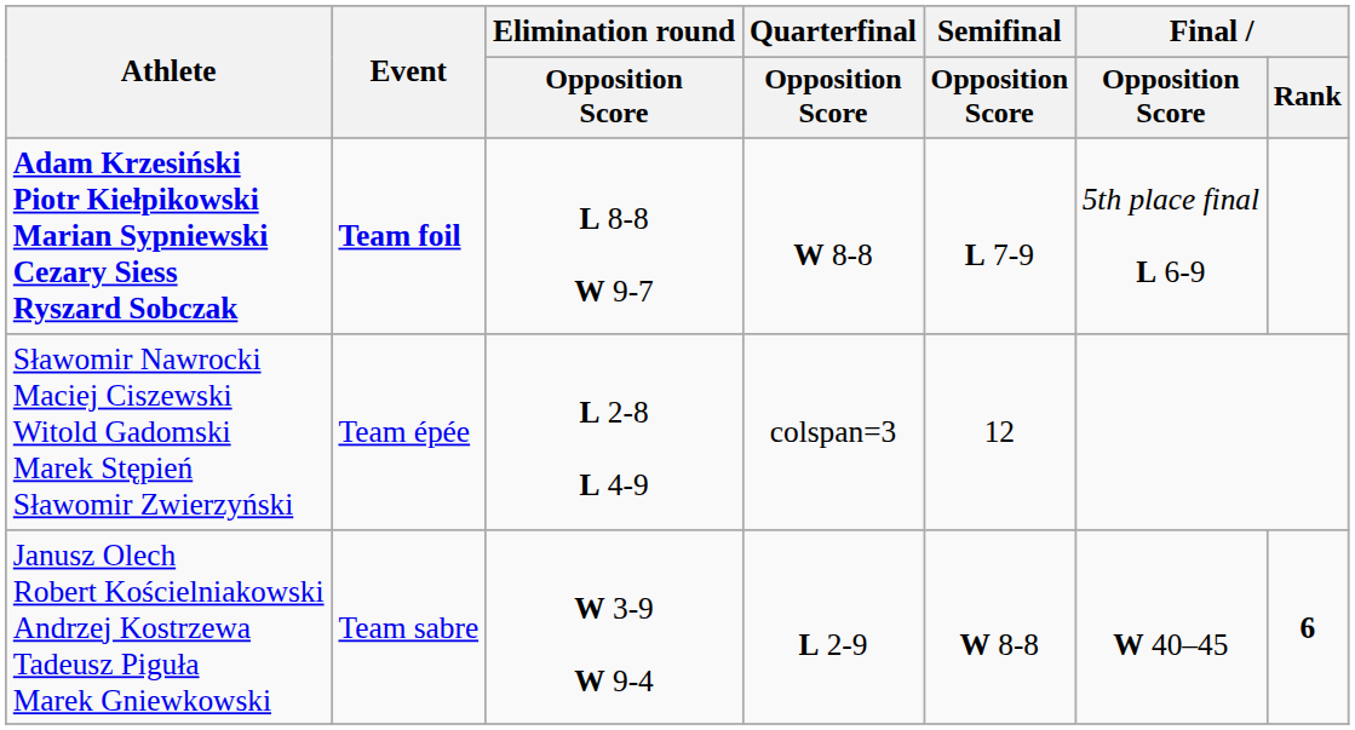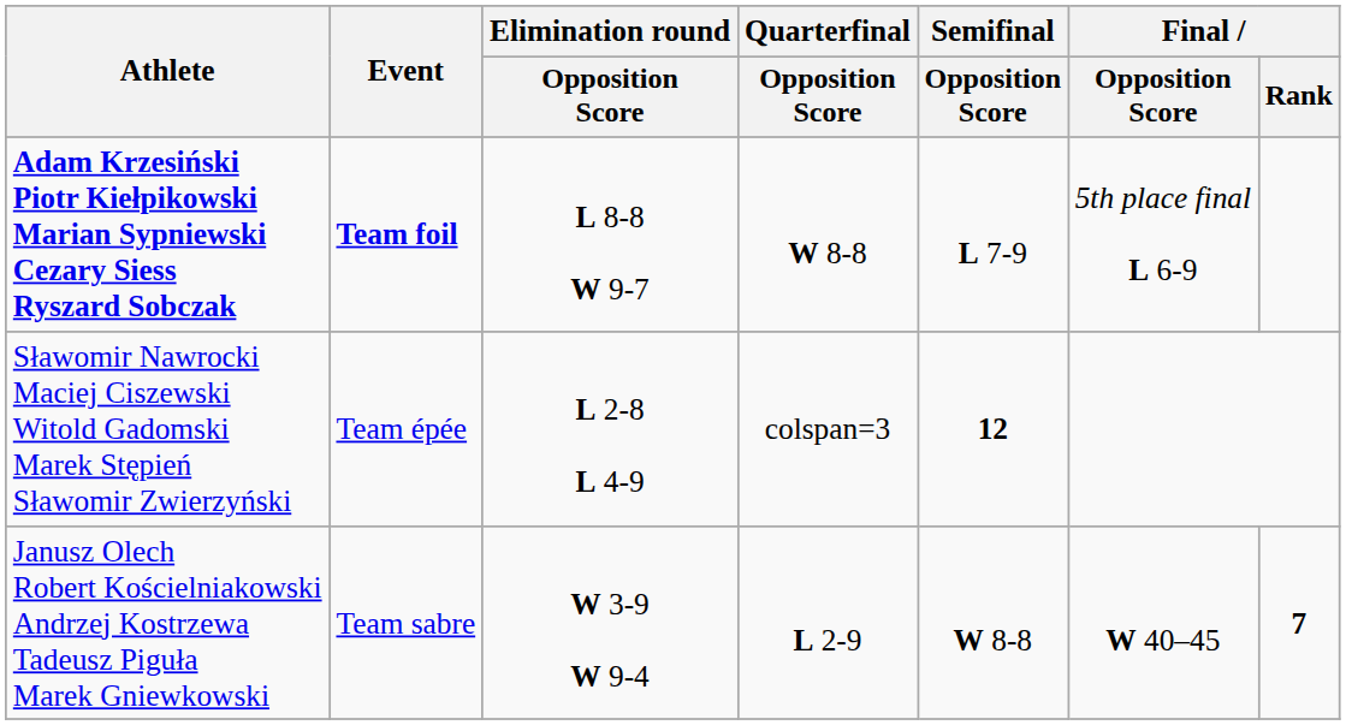row 4 | Semifinal / Opposition Score: normal -> bold
row 5 | Final / Rank: 6 -> 7
